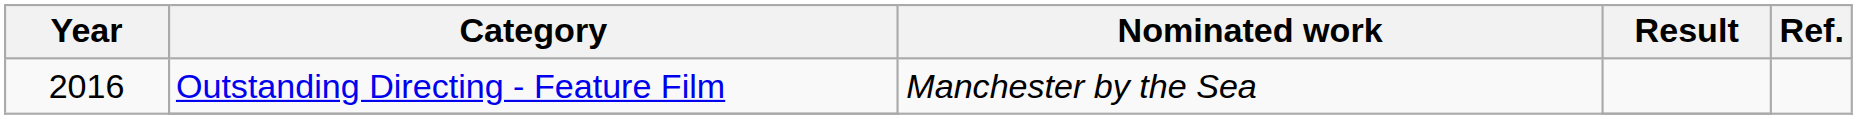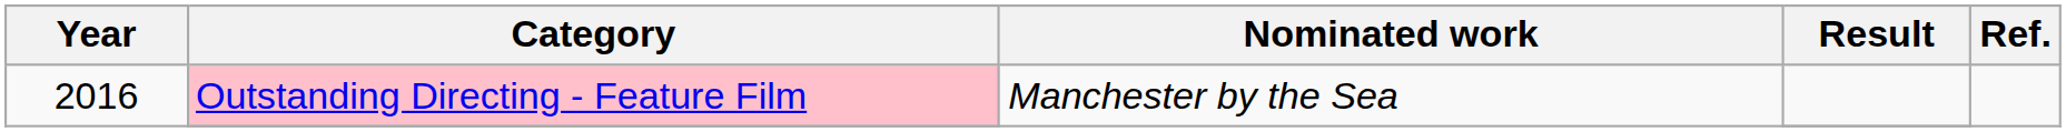Outstanding Directing - Feature Film | Category: no background -> pink background
